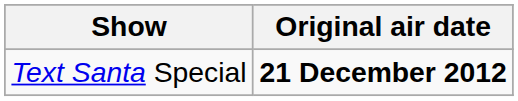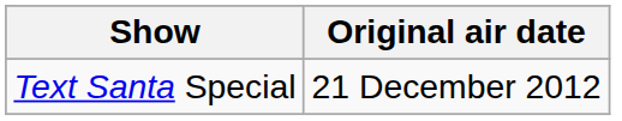Text Santa Special | Original air date: bold -> normal
